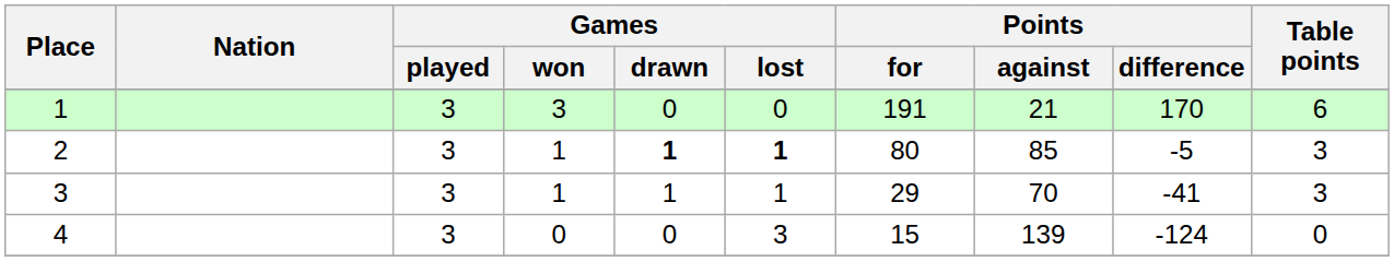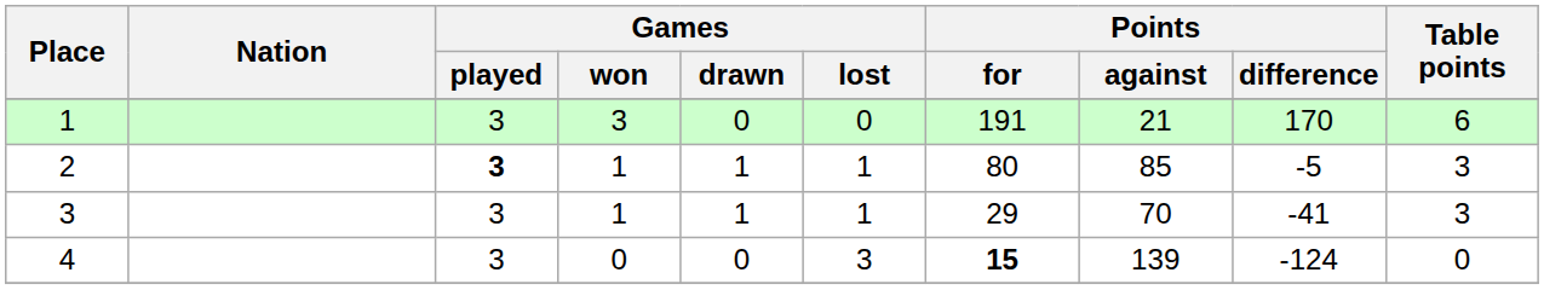2 | Games / played: normal -> bold
2 | Games / drawn: bold -> normal
2 | Games / lost: bold -> normal
4 | Points / for: normal -> bold
